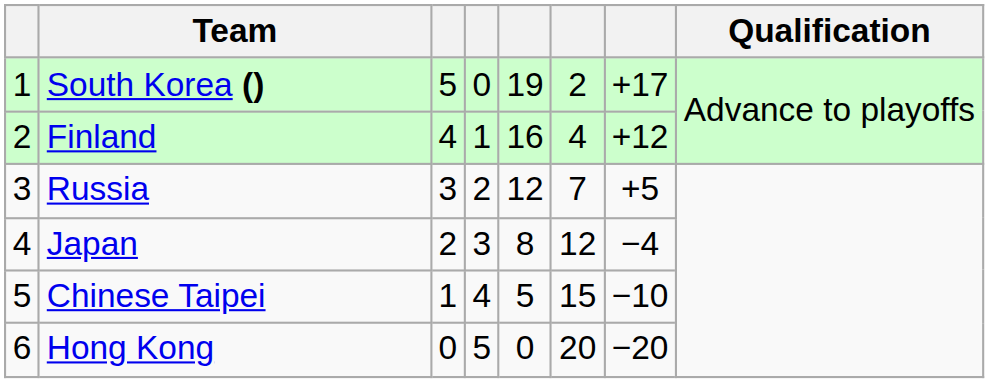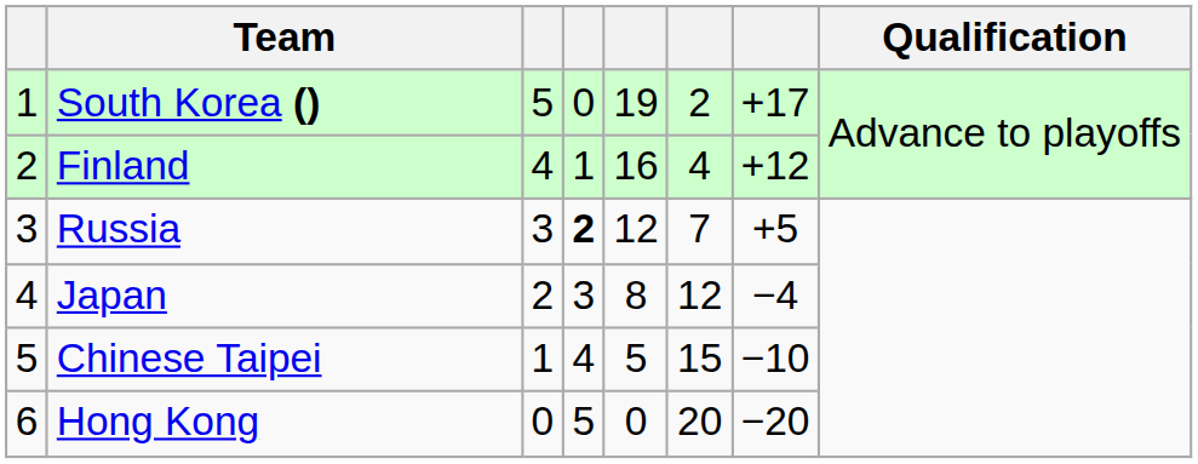Russia | column 4: normal -> bold
